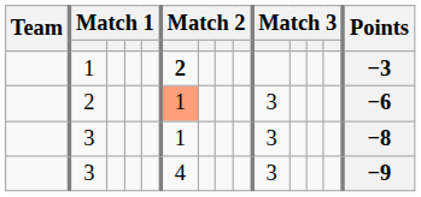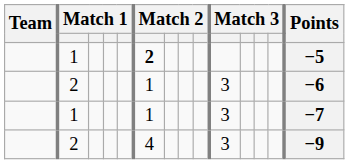row 3 | Points: −3 -> −5
row 4 | column 6: lightsalmon background -> no background
row 5 | column 2: 3 -> 1
row 5 | Points: −8 -> −7
row 6 | column 2: 3 -> 2
